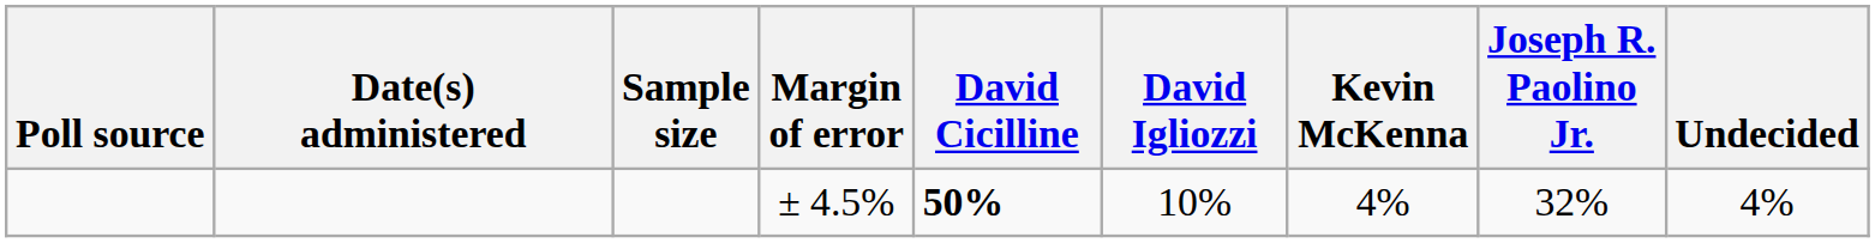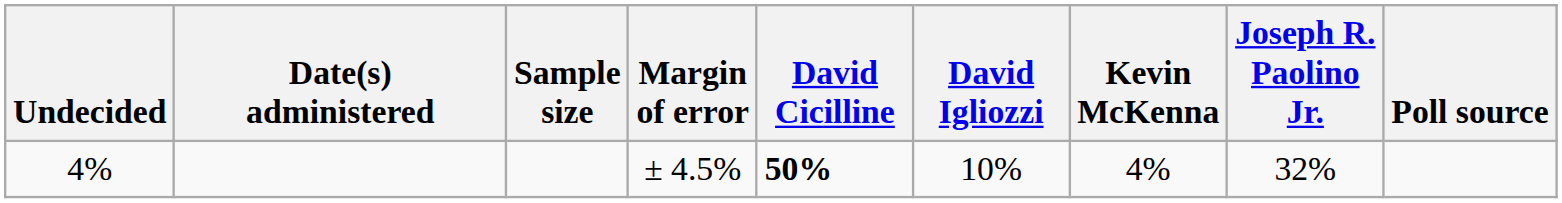columns swapped: Poll source <-> Undecided
